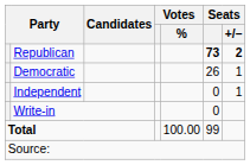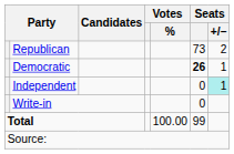Republican | column 6: bold -> normal
Republican | Seats / +/–: bold -> normal
Democratic | column 6: normal -> bold
Independent | Seats / +/–: no background -> paleturquoise background
